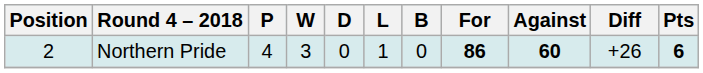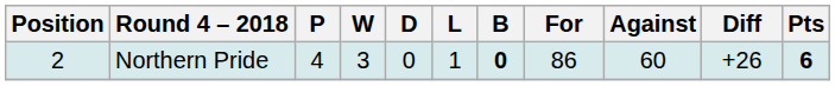Northern Pride | B: normal -> bold
Northern Pride | For: bold -> normal
Northern Pride | Against: bold -> normal
